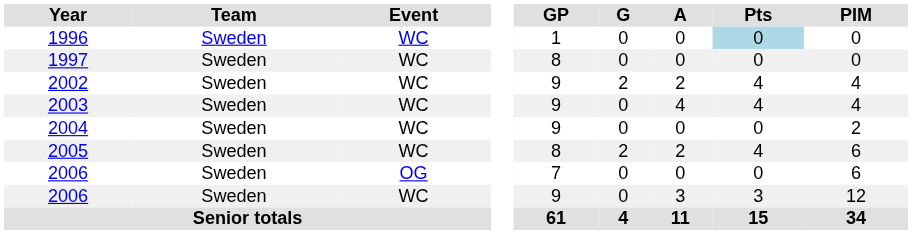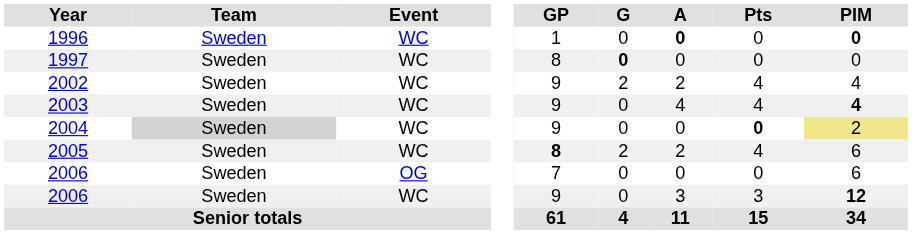1996 | A: normal -> bold
1996 | Pts: lightblue background -> no background
1996 | PIM: normal -> bold
1997 | G: normal -> bold
2003 | PIM: normal -> bold
2004 | Team: no background -> lightgrey background
2004 | Pts: normal -> bold
2004 | PIM: no background -> khaki background
2005 | GP: normal -> bold
2006 / WC | PIM: normal -> bold
